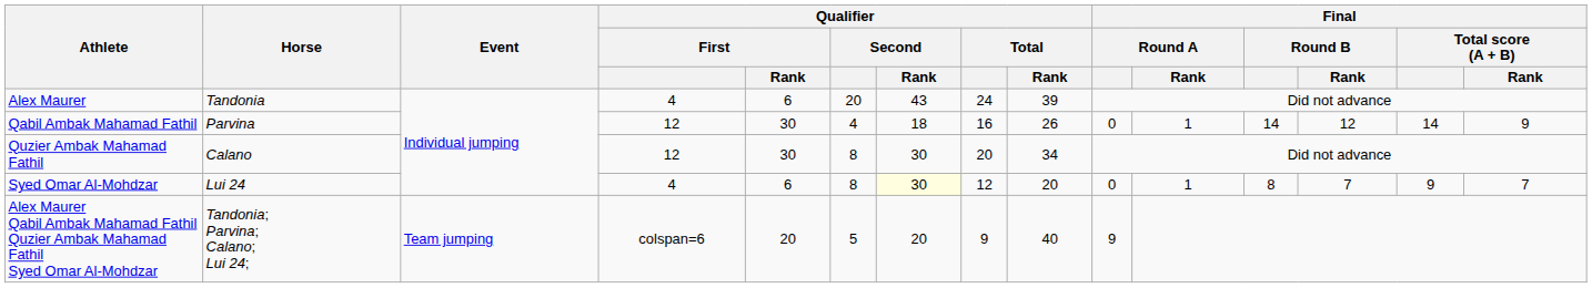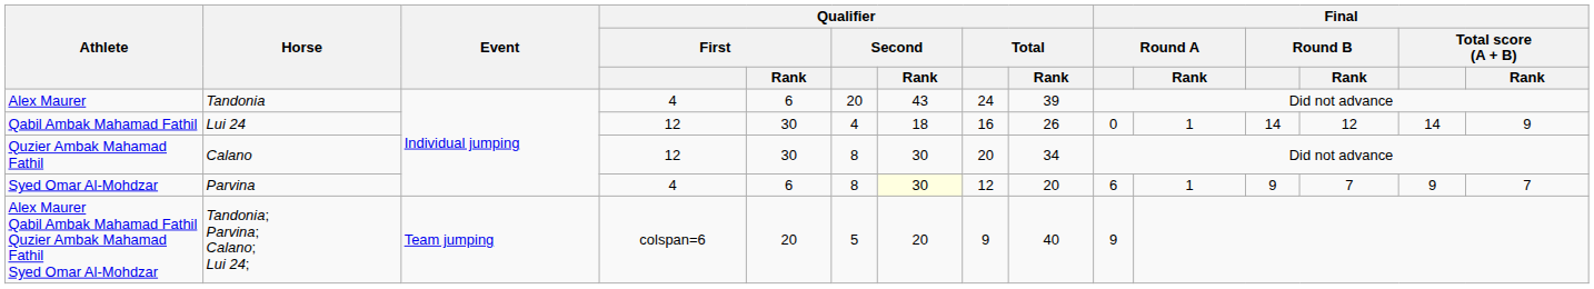Qabil Ambak Mahamad Fathil | Horse: Parvina -> Lui 24
Syed Omar Al-Mohdzar | Horse: Lui 24 -> Parvina
Syed Omar Al-Mohdzar | Final / Round A: 0 -> 6
Syed Omar Al-Mohdzar | Final / Round B: 8 -> 9
